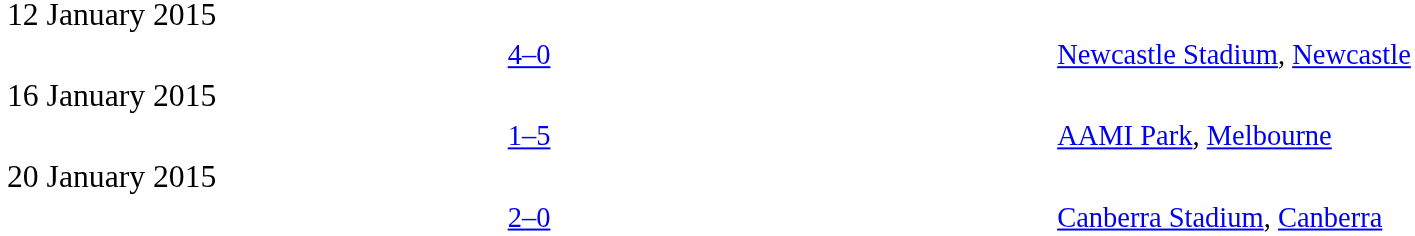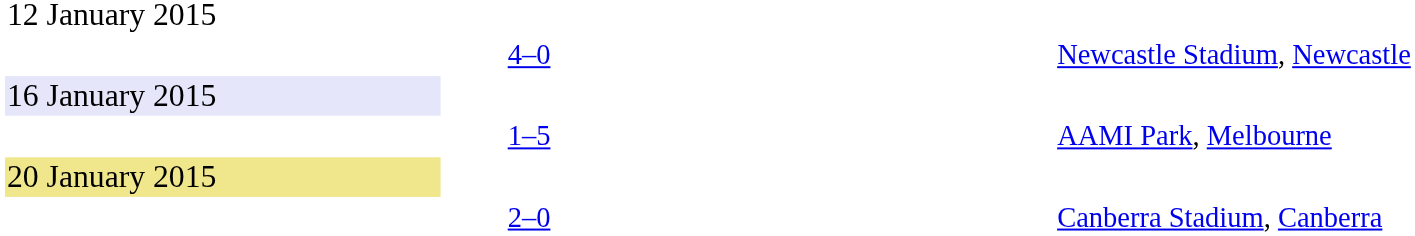16 January 2015 | column 1: no background -> lavender background
20 January 2015 | column 1: no background -> khaki background
